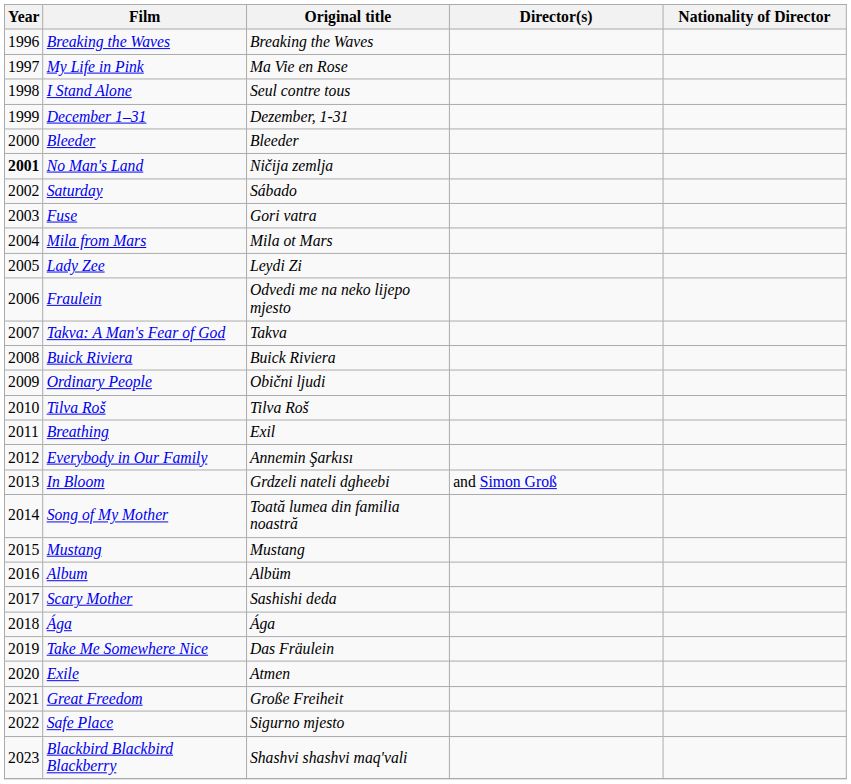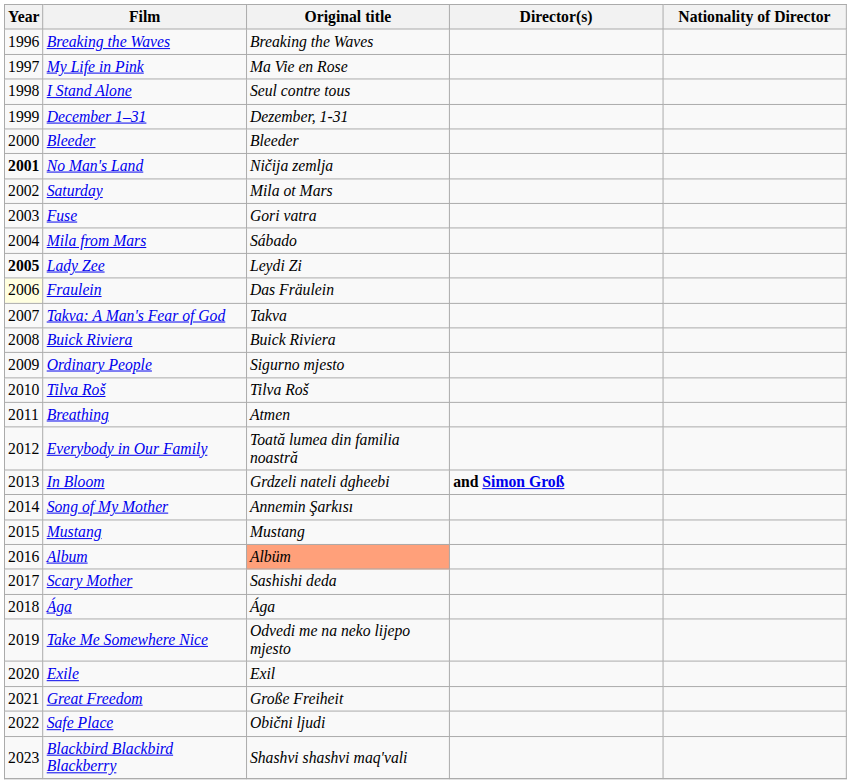Saturday | Original title: Sábado -> Mila ot Mars
Mila from Mars | Original title: Mila ot Mars -> Sábado
Lady Zee | Year: normal -> bold
Fraulein | Year: no background -> lightyellow background
Fraulein | Original title: Odvedi me na neko lijepo mjesto -> Das Fräulein
Ordinary People | Original title: Obični ljudi -> Sigurno mjesto
Breathing | Original title: Exil -> Atmen
Everybody in Our Family | Original title: Annemin Şarkısı -> Toată lumea din familia noastră
In Bloom | Director(s): normal -> bold
Song of My Mother | Original title: Toată lumea din familia noastră -> Annemin Şarkısı
Album | Original title: no background -> lightsalmon background
Take Me Somewhere Nice | Original title: Das Fräulein -> Odvedi me na neko lijepo mjesto
Exile | Original title: Atmen -> Exil
Safe Place | Original title: Sigurno mjesto -> Obični ljudi
